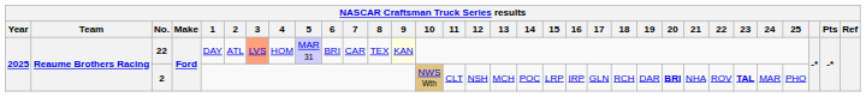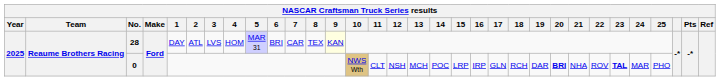row 3 | No.: 22 -> 28
row 3 | 3: lightsalmon background -> no background
row 4 | No.: 2 -> 0
